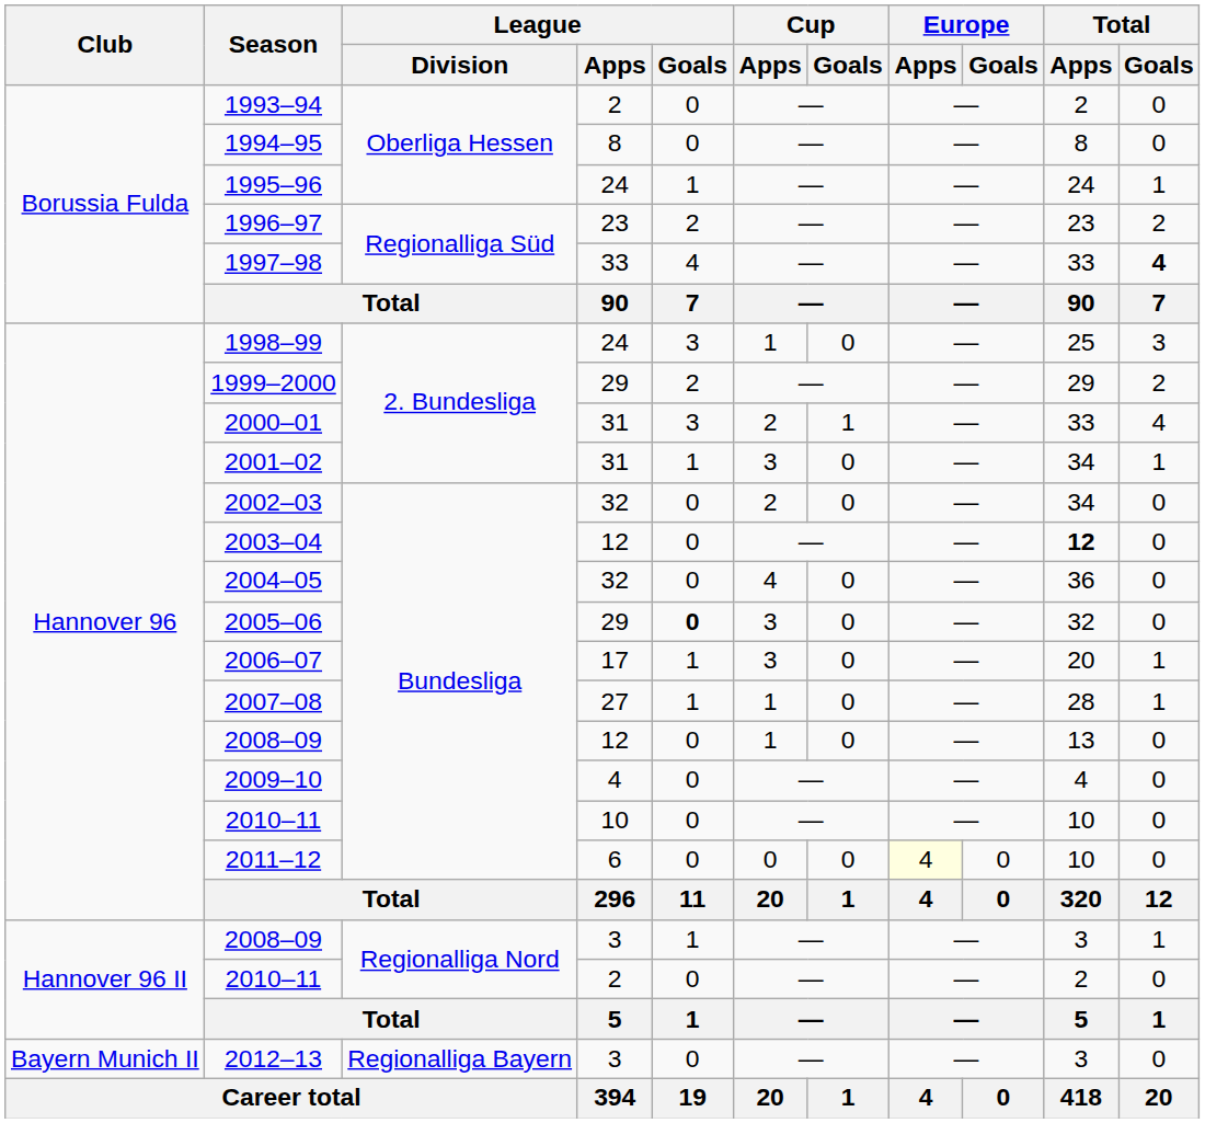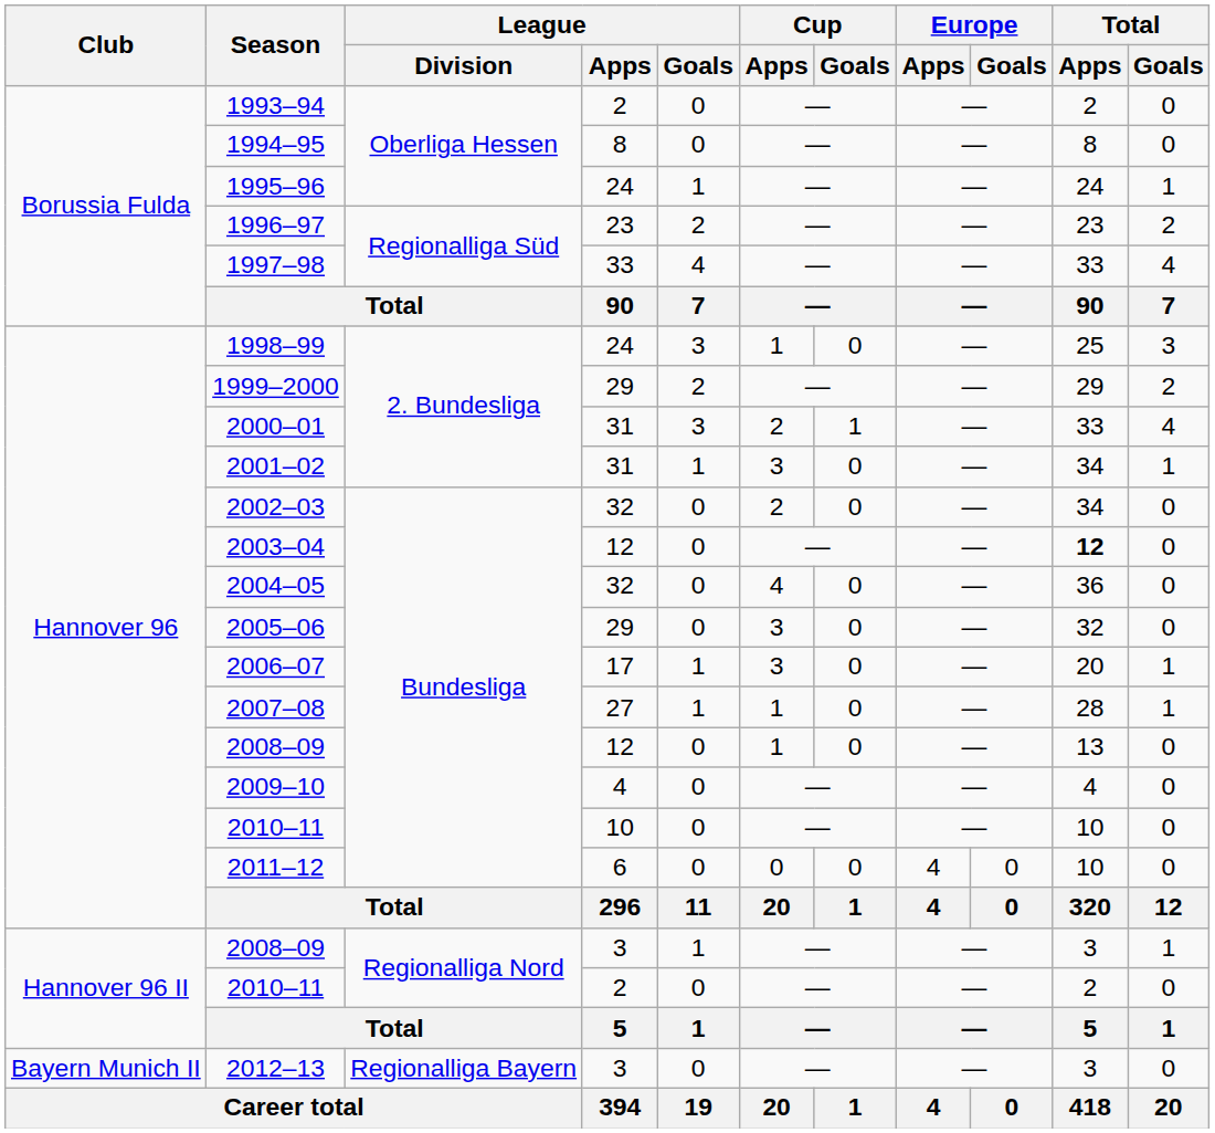1997–98 | Total / Goals: bold -> normal
2005–06 | League / Goals: bold -> normal
2011–12 | Europe / Apps: lightyellow background -> no background
